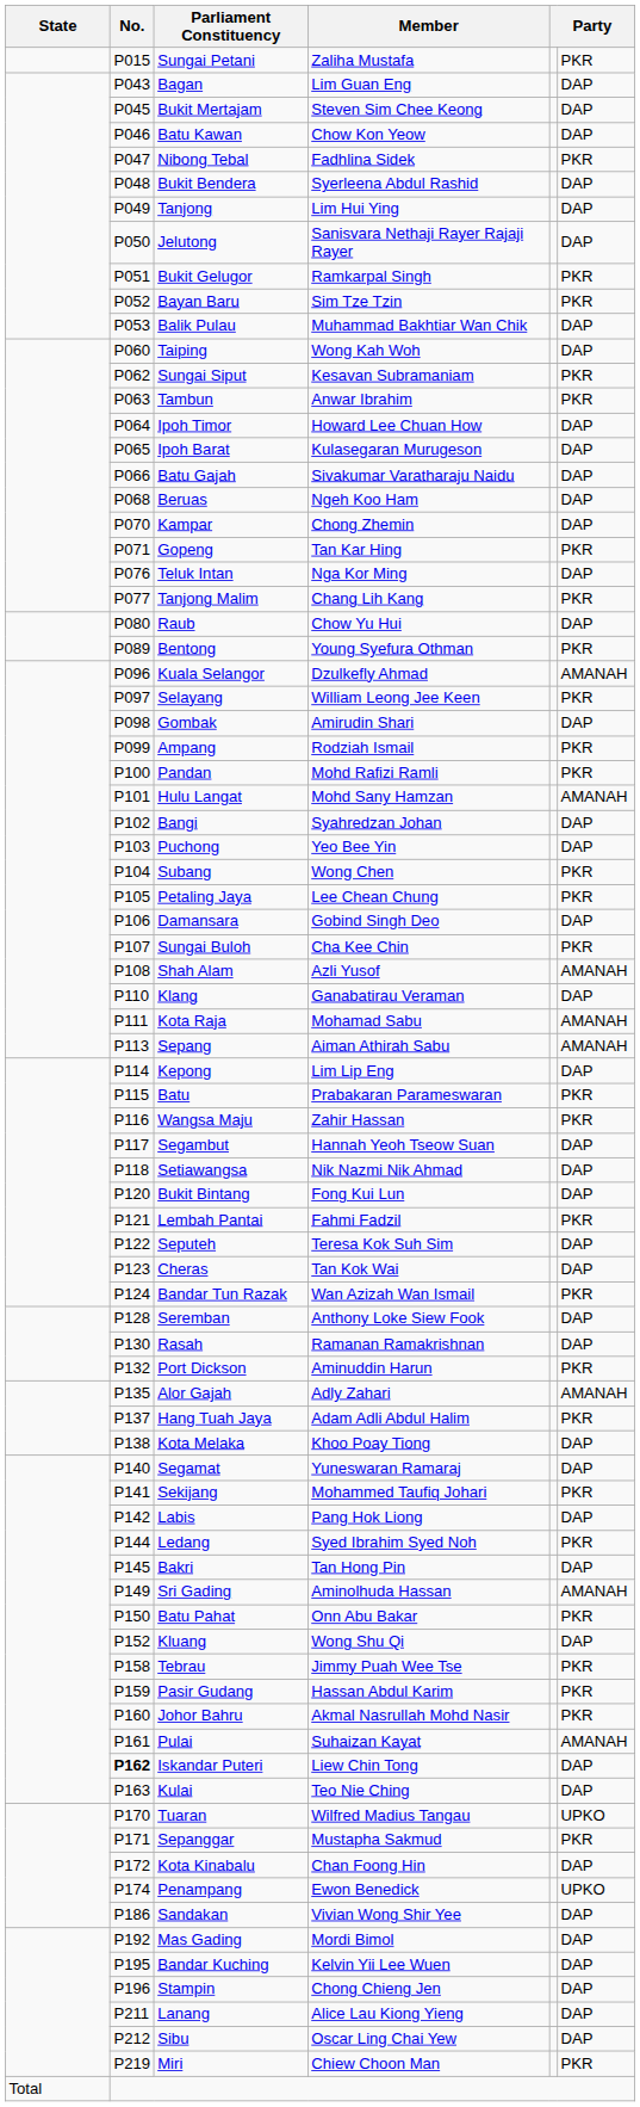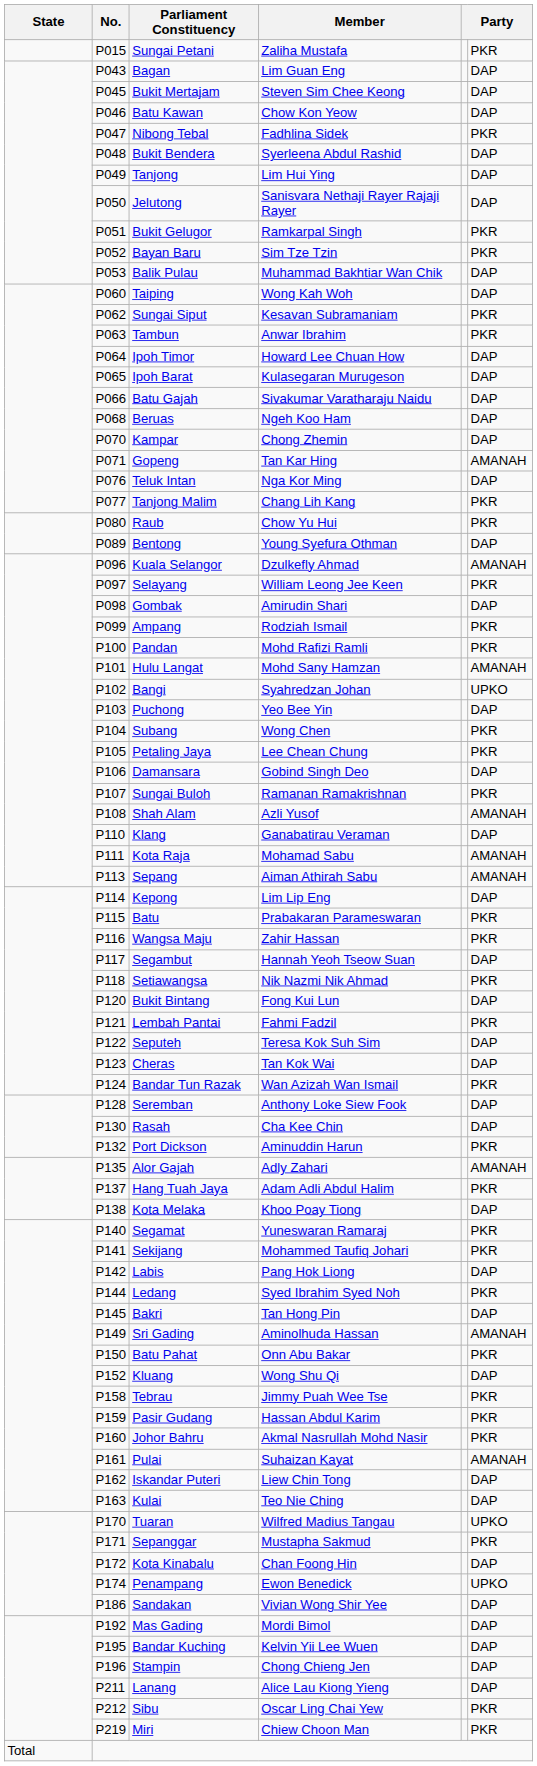Gopeng | column 6: PKR -> AMANAH
Raub | column 6: DAP -> PKR
Bentong | column 6: PKR -> DAP
Bangi | column 6: DAP -> UPKO
Sungai Buloh | Member: Cha Kee Chin -> Ramanan Ramakrishnan
Setiawangsa | column 6: DAP -> PKR
Rasah | Member: Ramanan Ramakrishnan -> Cha Kee Chin
Segamat | column 6: DAP -> PKR
Iskandar Puteri | No.: bold -> normal
Sibu | column 6: DAP -> PKR
